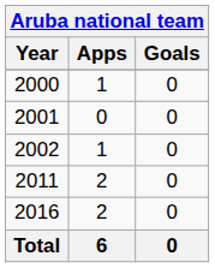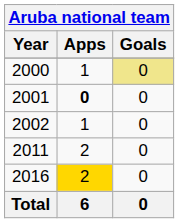2000 | Goals: no background -> khaki background
2001 | Apps: normal -> bold
2016 | Apps: no background -> gold background
